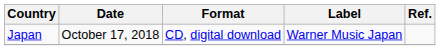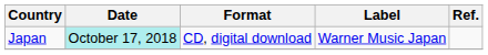Japan | Date: no background -> paleturquoise background
